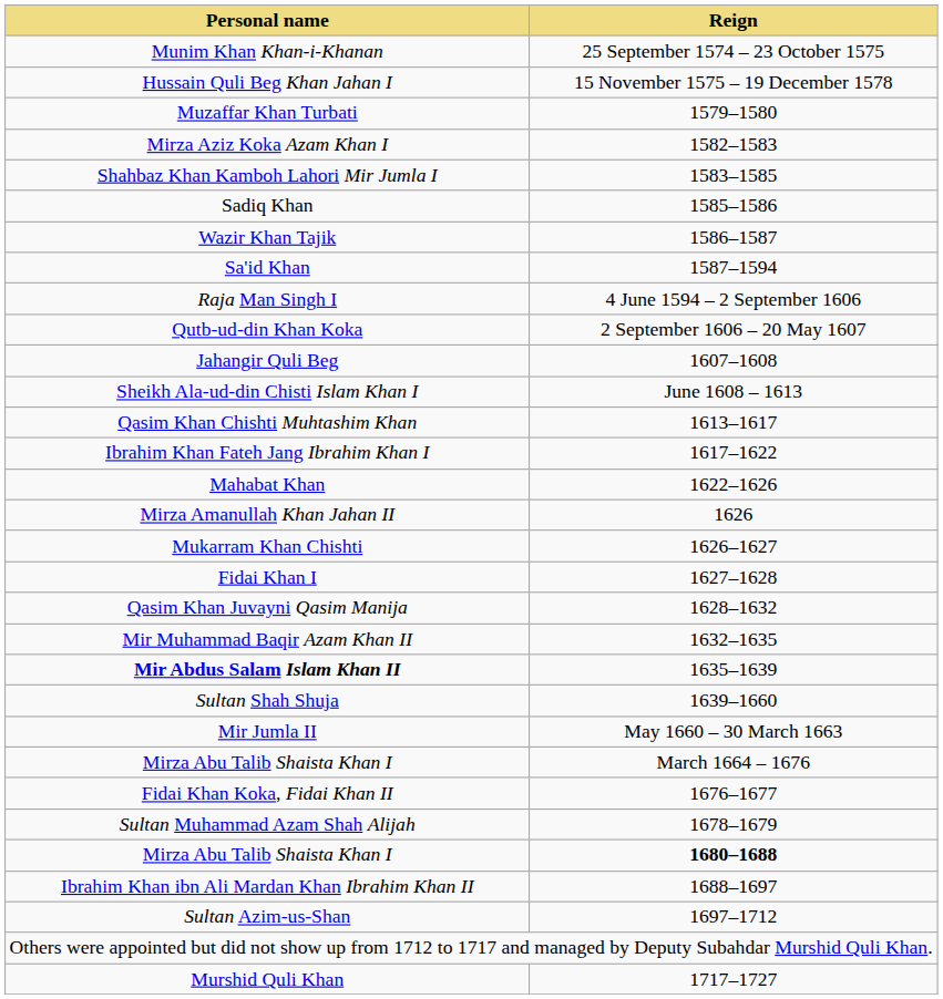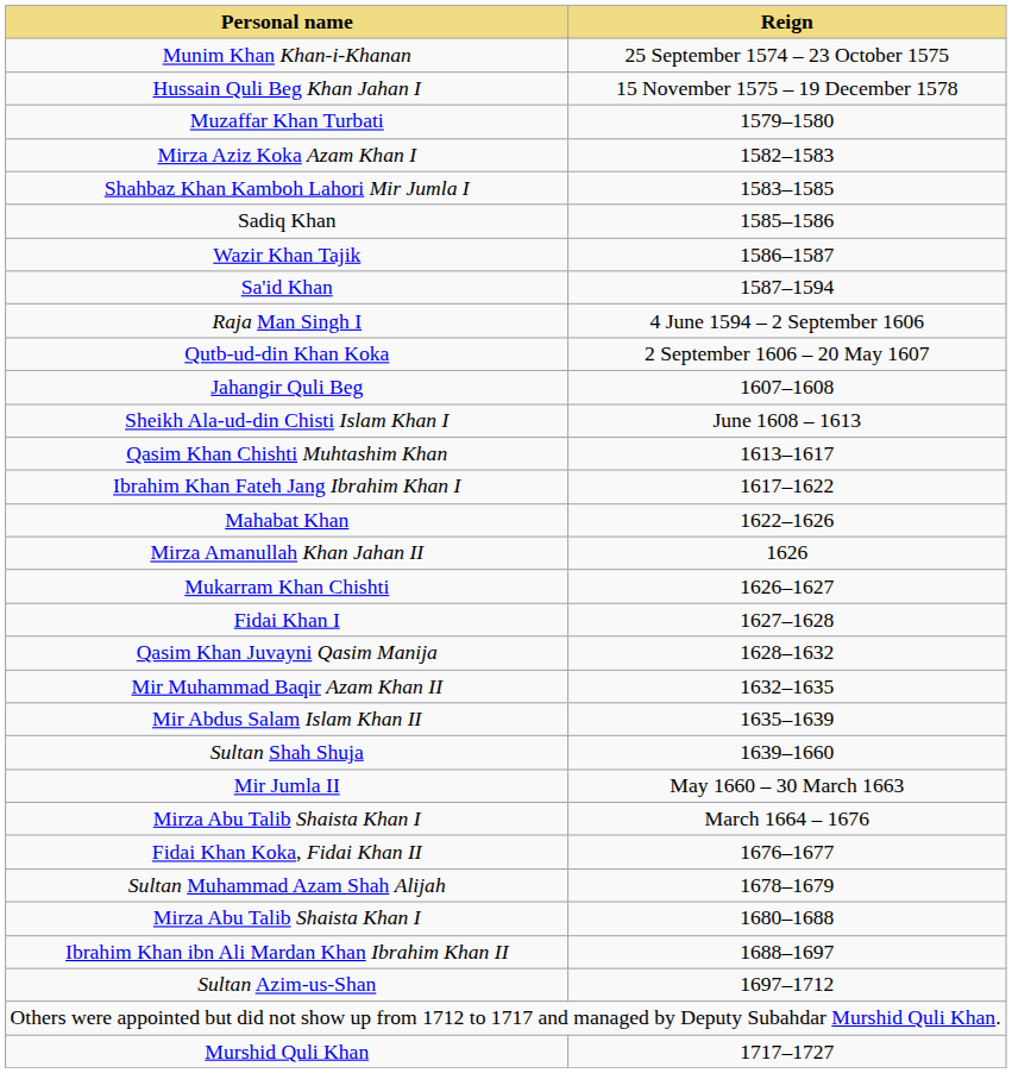Mir Abdus Salam Islam Khan II | Personal name: bold -> normal
Mirza Abu Talib Shaista Khan I / 1680–1688 | Reign: bold -> normal
